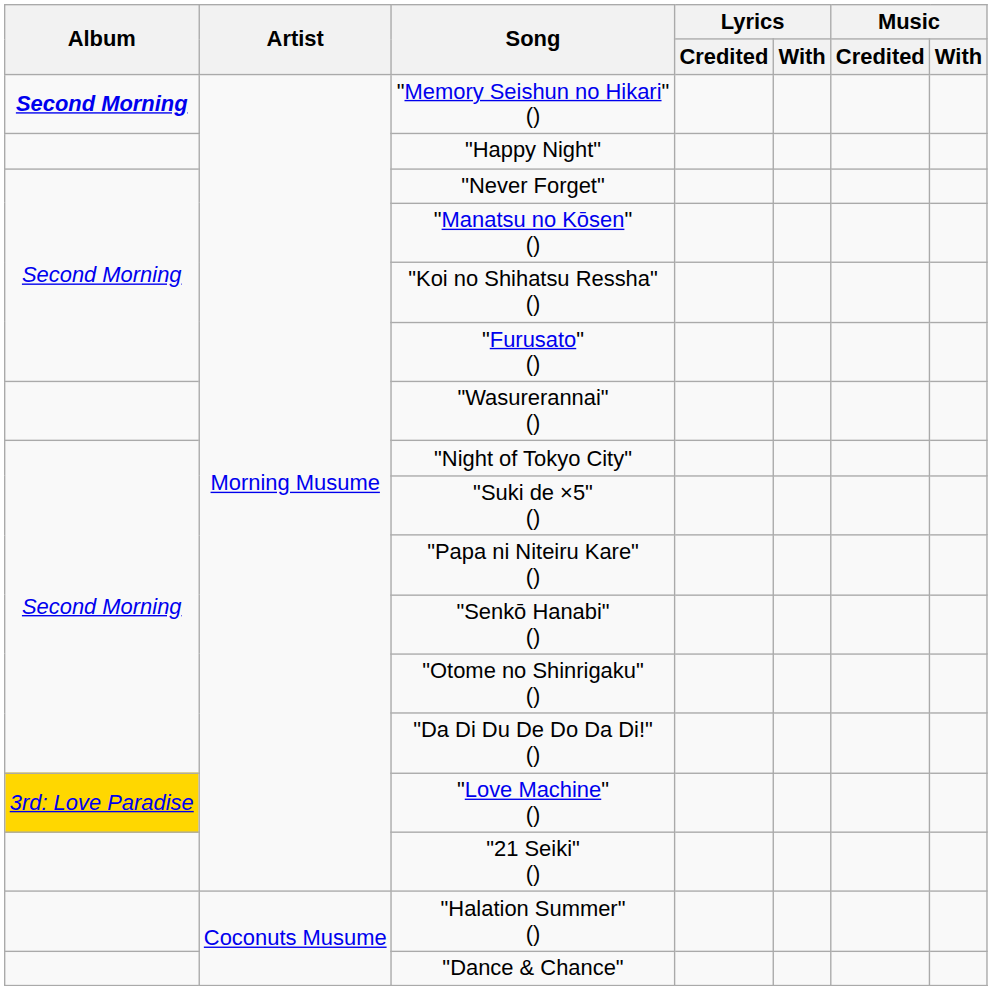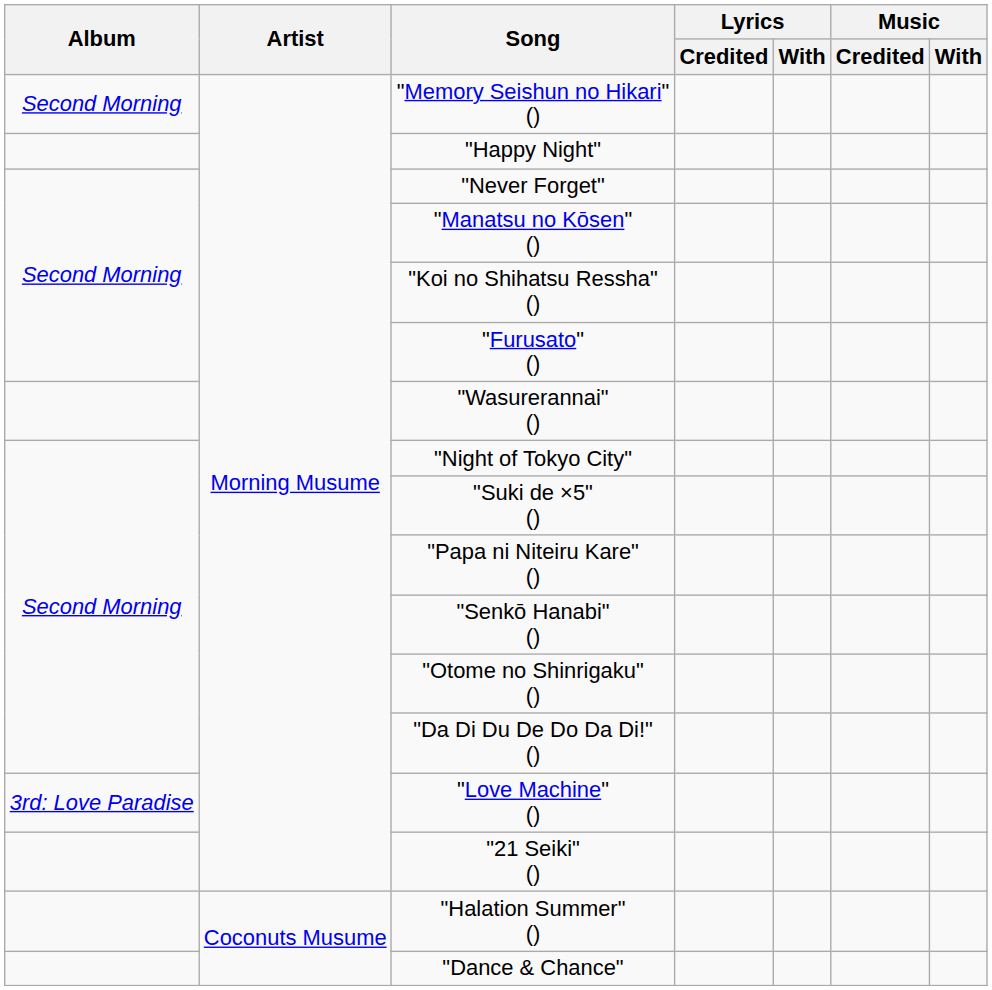"Memory Seishun no Hikari" () | Album: bold -> normal
"Love Machine" () | Album: gold background -> no background
